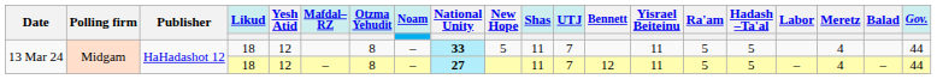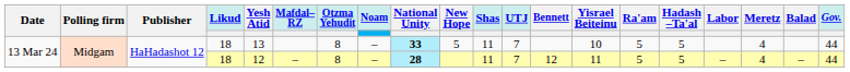row 3 | Yesh Atid: 12 -> 13
row 3 | Yisrael Beiteinu: 11 -> 10
row 4 | National Unity: 27 -> 28
